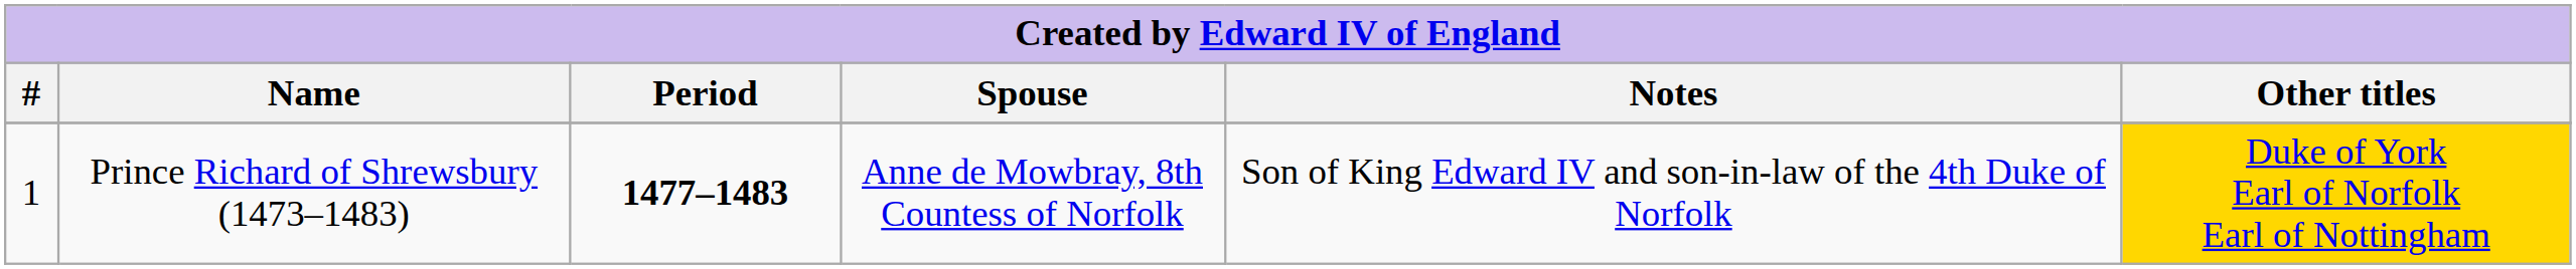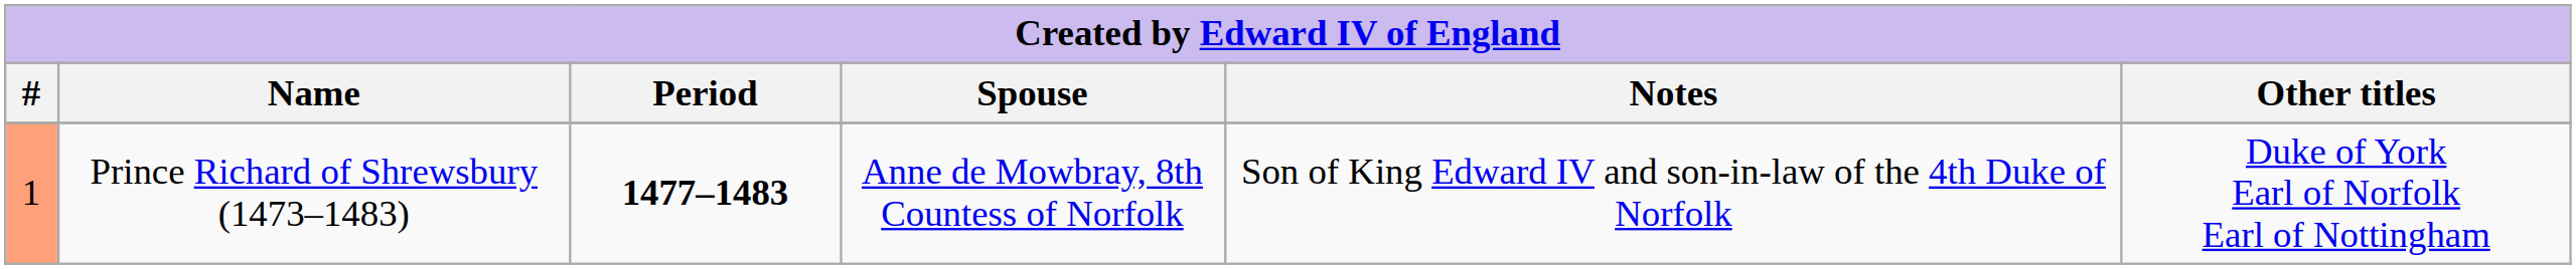Prince Richard of Shrewsbury (1473–1483) | #: no background -> lightsalmon background
Prince Richard of Shrewsbury (1473–1483) | Other titles: gold background -> no background
